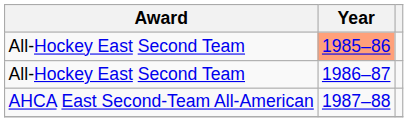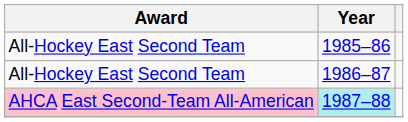row 2 | Year: lightsalmon background -> no background
row 4 | Award: no background -> pink background
row 4 | Year: no background -> paleturquoise background
